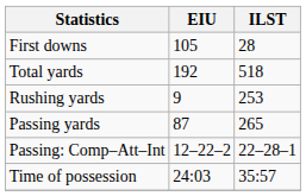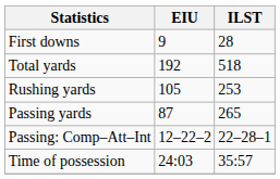First downs | EIU: 105 -> 9
Rushing yards | EIU: 9 -> 105
